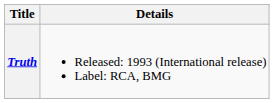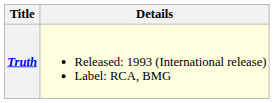Truth | Details: no background -> lightyellow background
